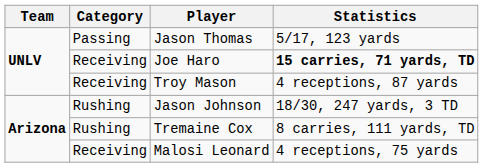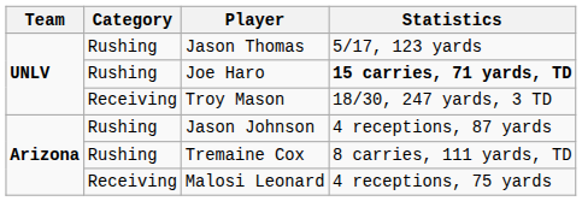Jason Thomas | Category: Passing -> Rushing
Joe Haro | Category: Receiving -> Rushing
Troy Mason | Statistics: 4 receptions, 87 yards -> 18/30, 247 yards, 3 TD
Jason Johnson | Statistics: 18/30, 247 yards, 3 TD -> 4 receptions, 87 yards
